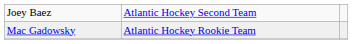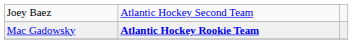Mac Gadowsky | column 2: normal -> bold
